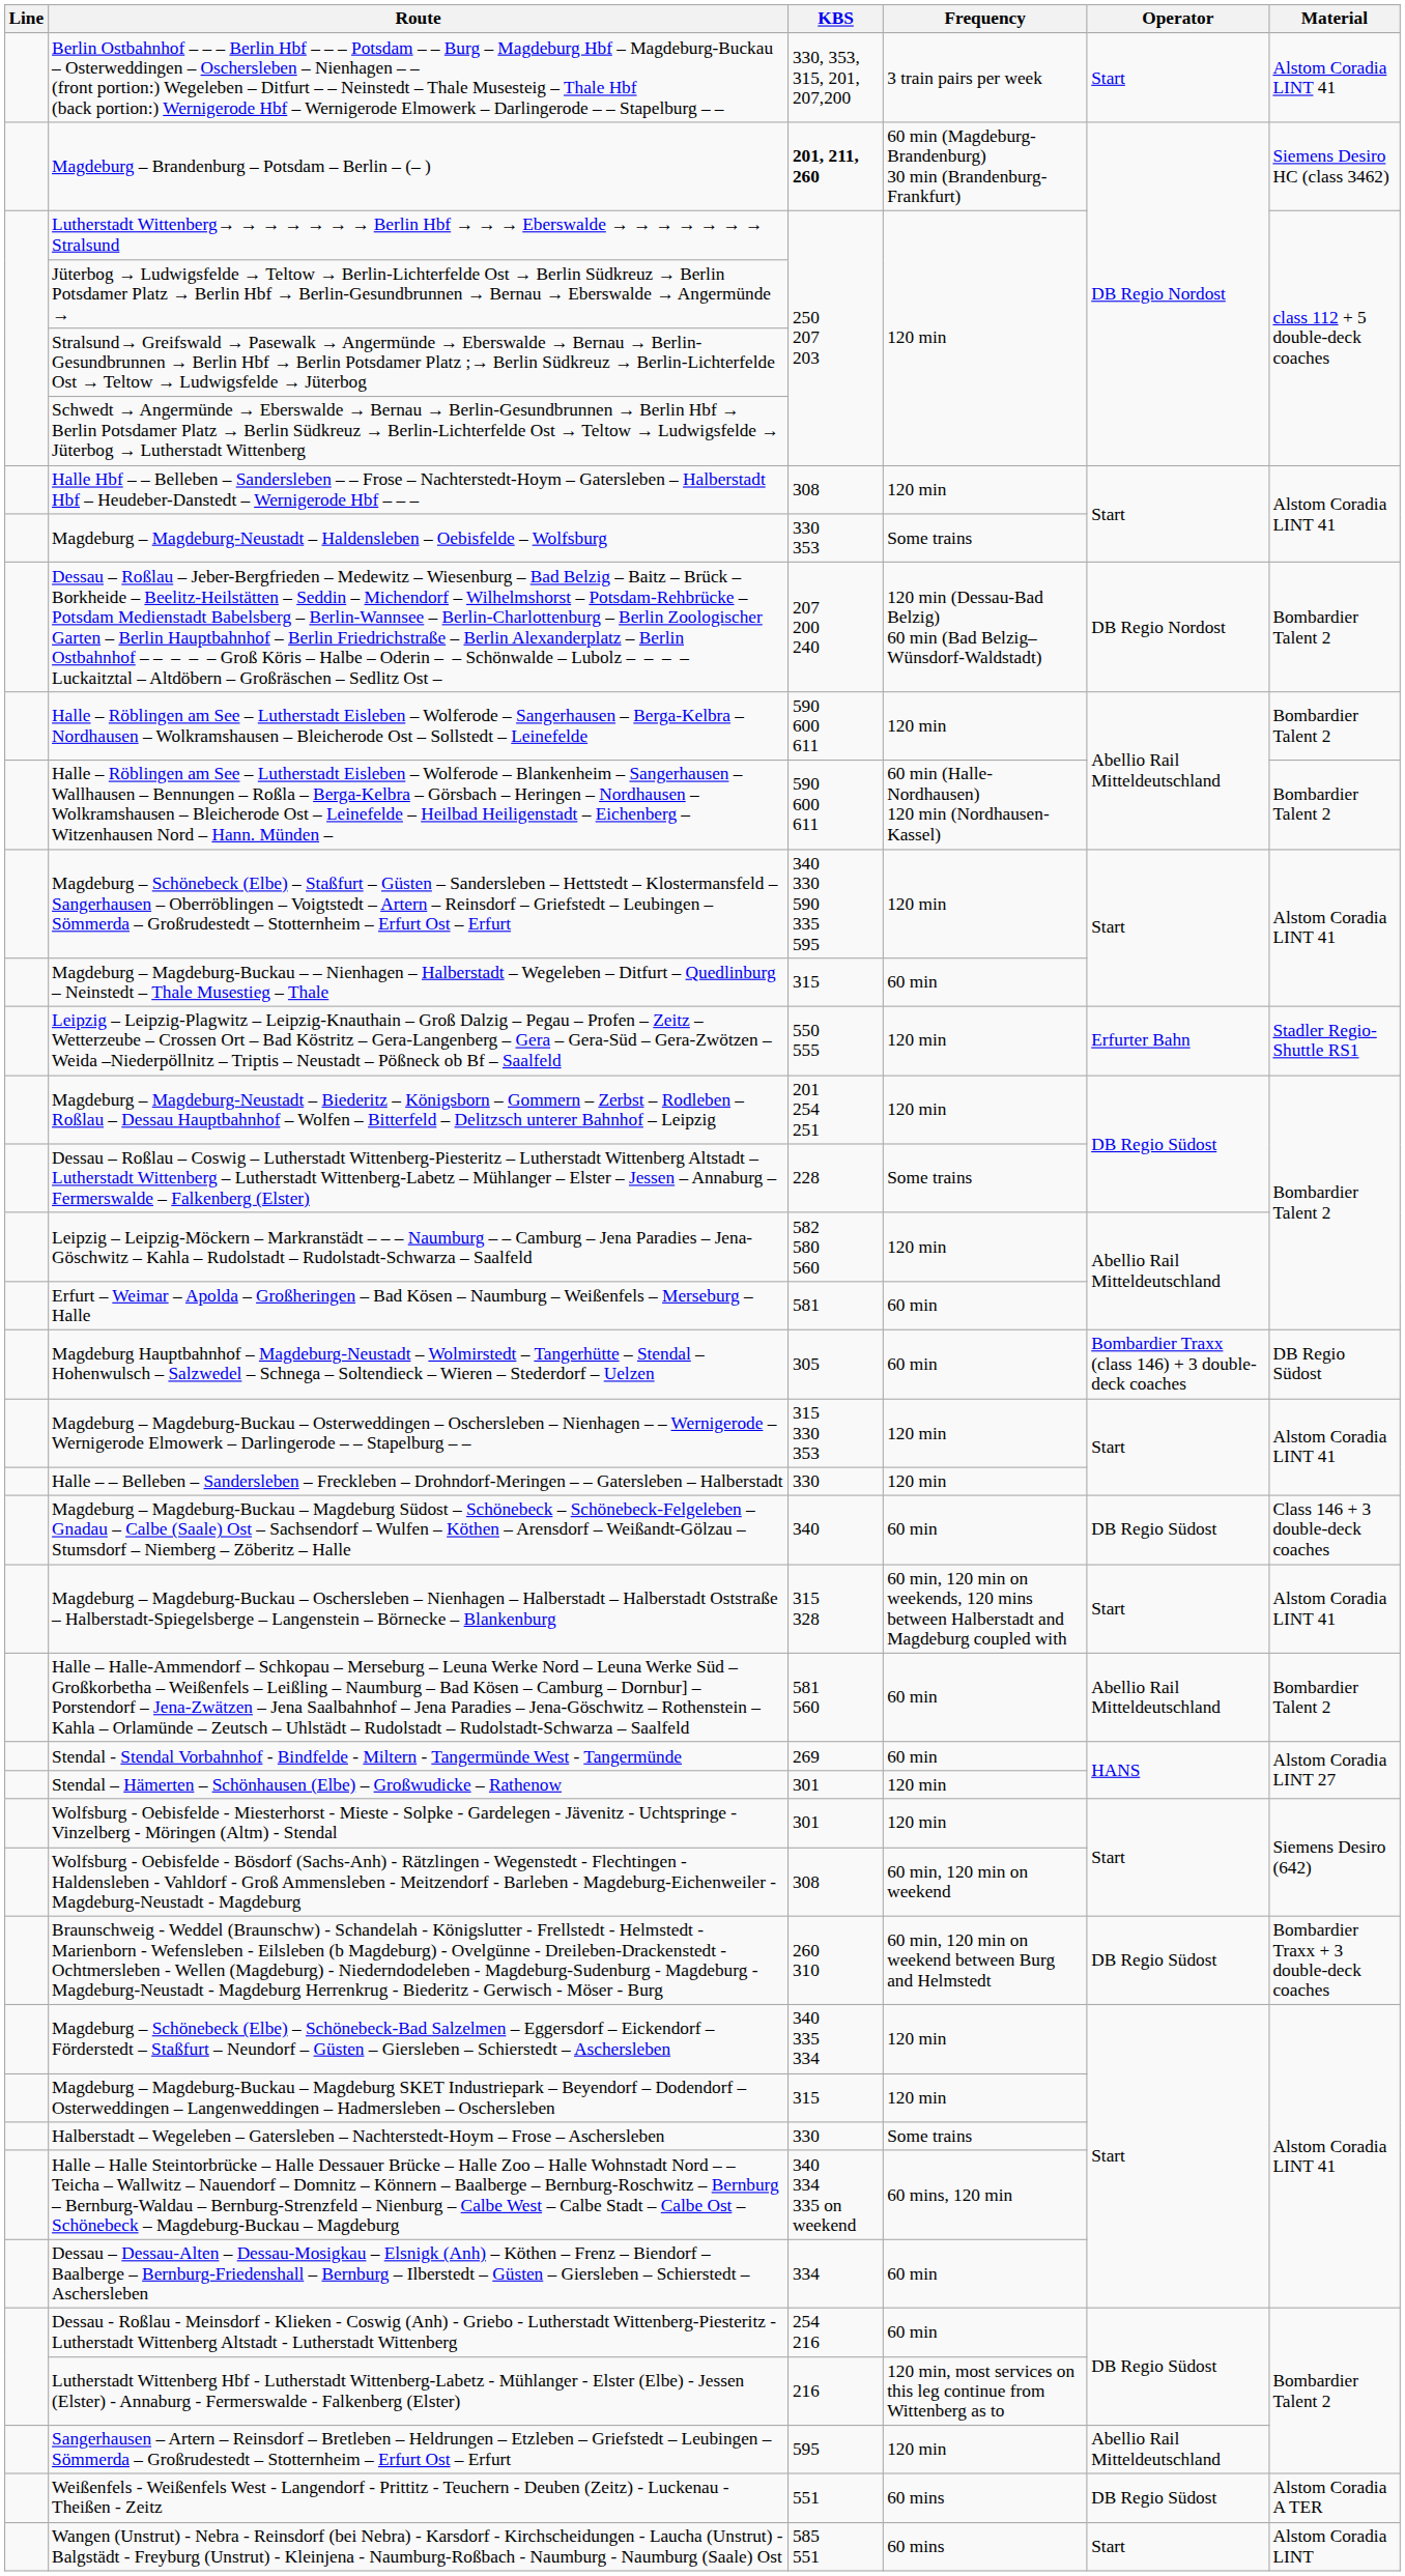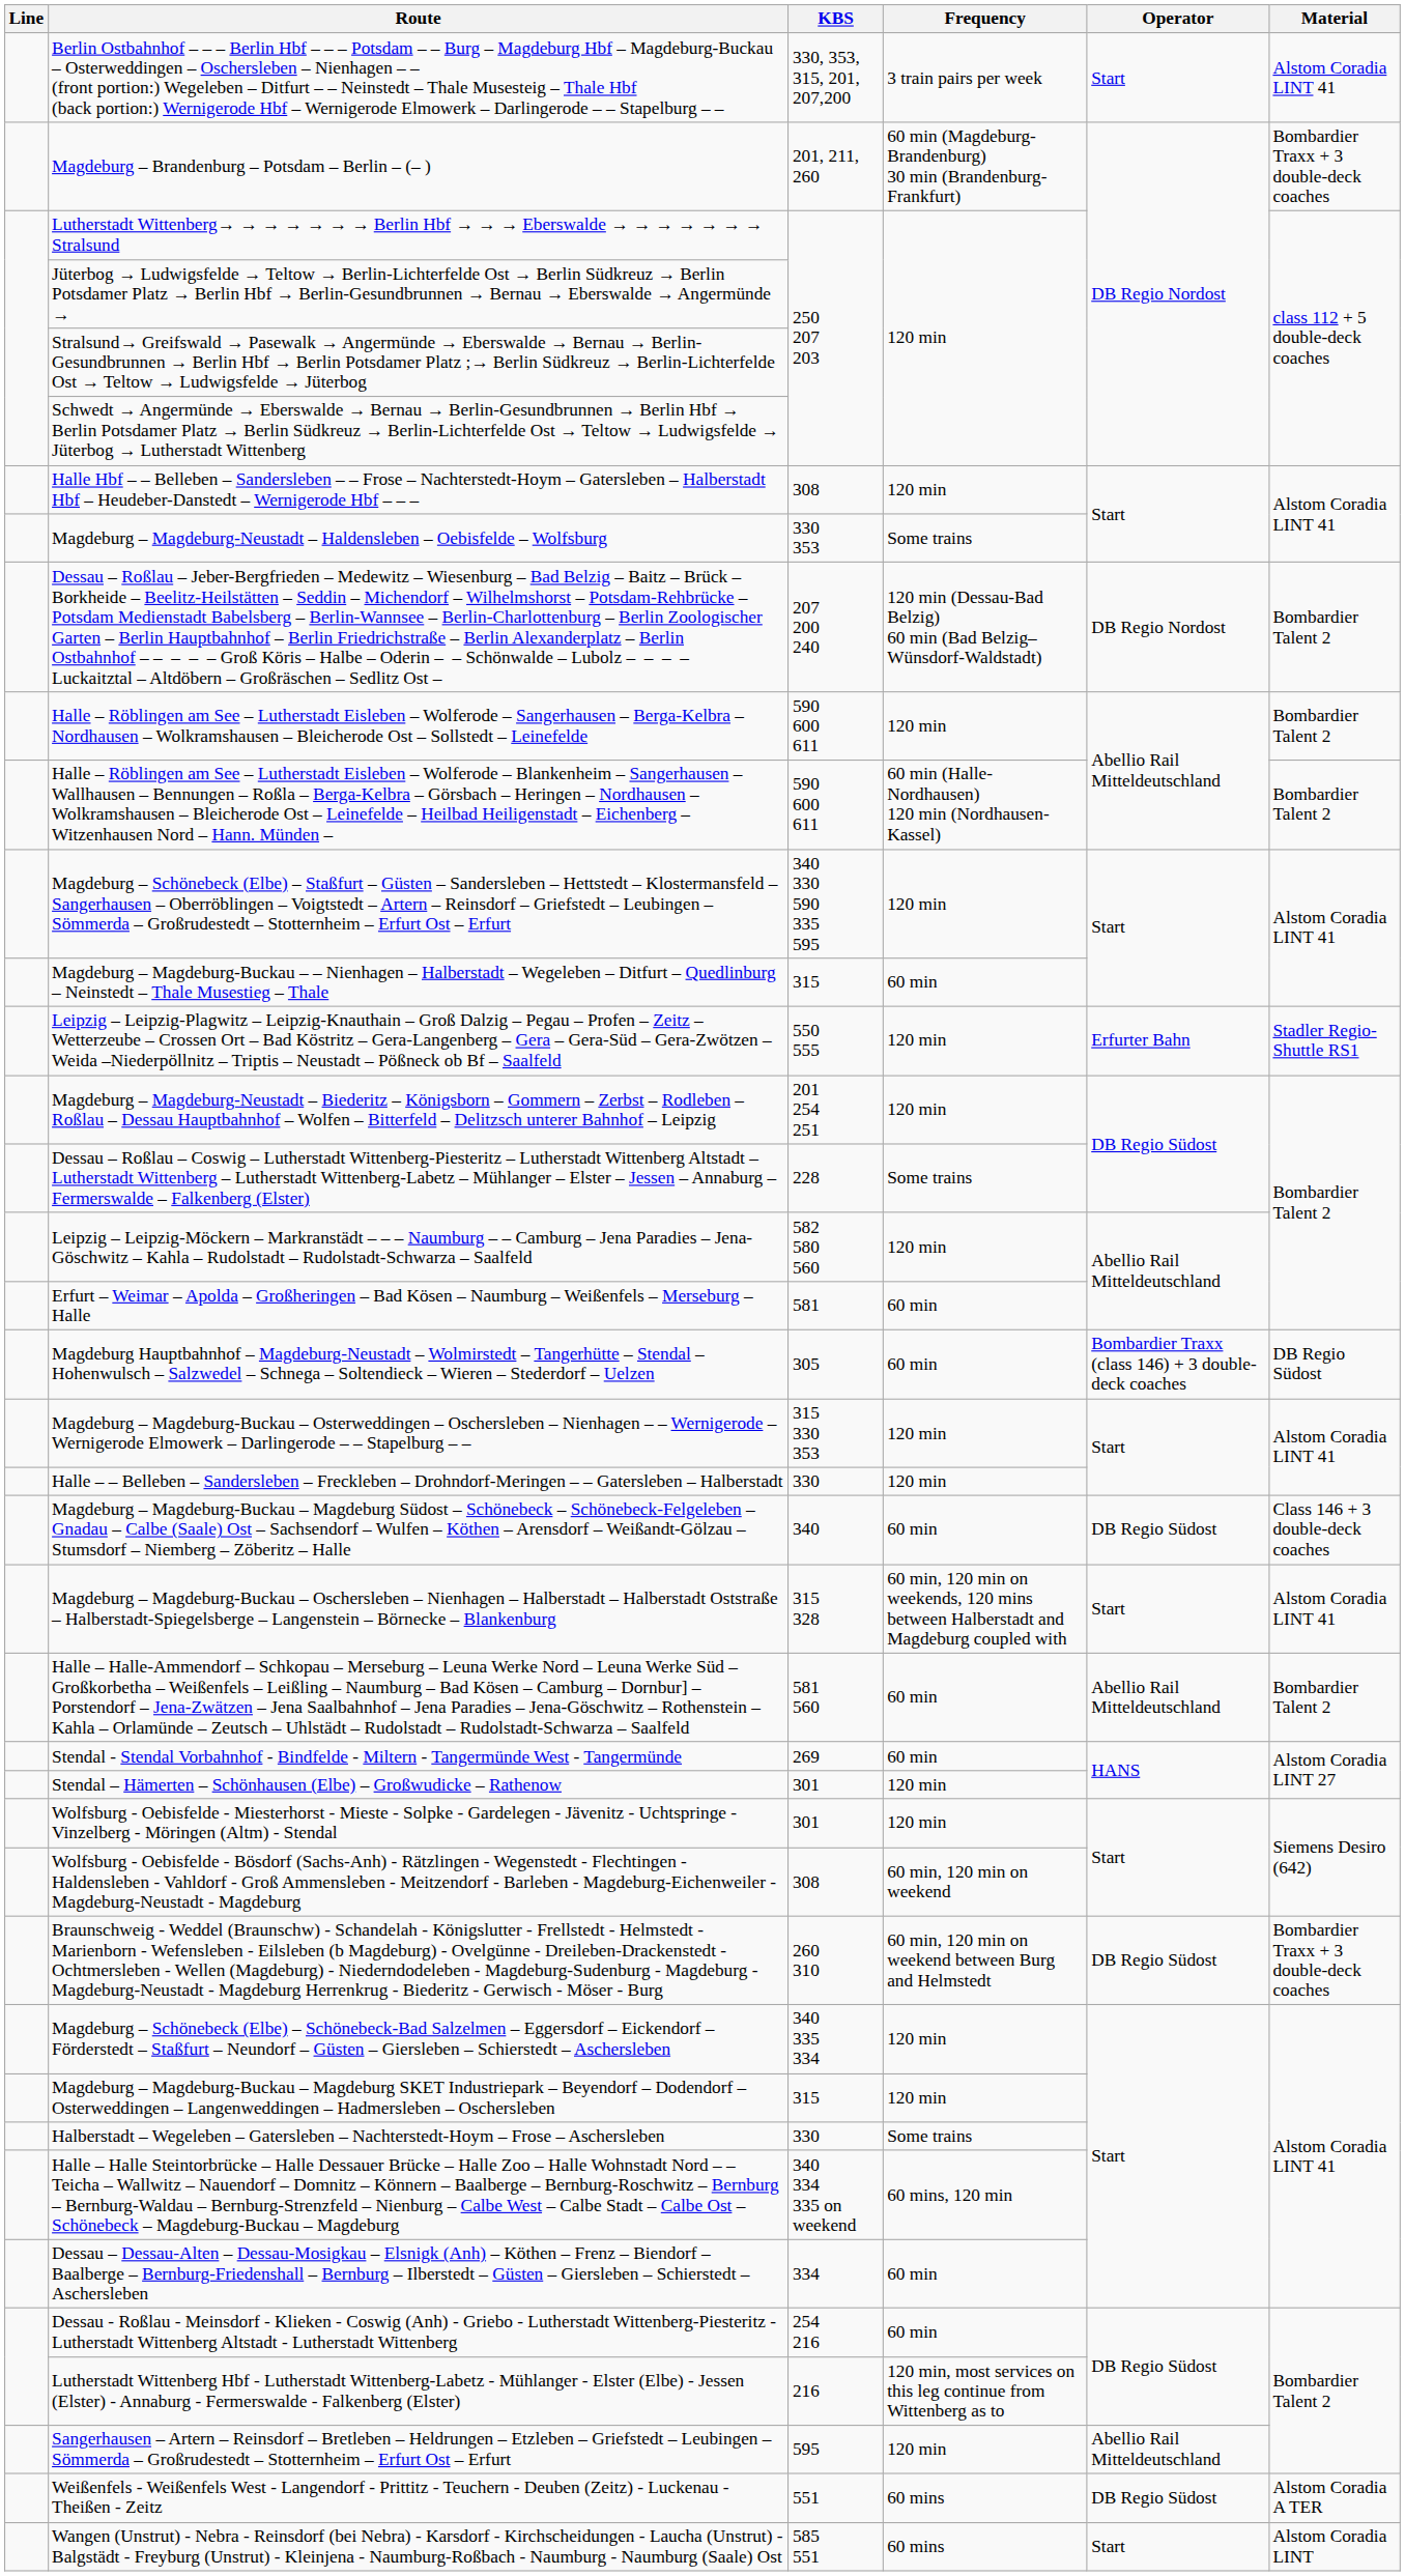Magdeburg – Brandenburg – Potsdam – Berlin – (– ) | KBS: bold -> normal
Magdeburg – Brandenburg – Potsdam – Berlin – (– ) | Material: Siemens Desiro HC (class 3462) -> Bombardier Traxx + 3 double-deck coaches
